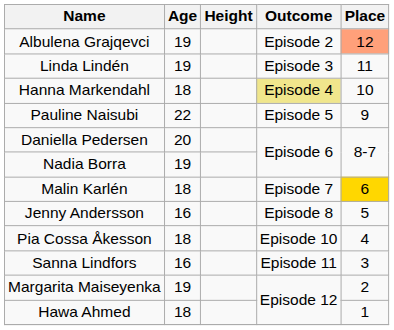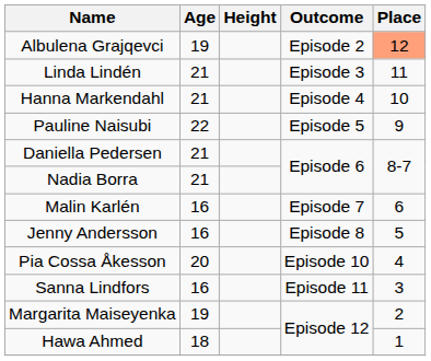Linda Lindén | Age: 19 -> 21
Hanna Markendahl | Age: 18 -> 21
Hanna Markendahl | Outcome: khaki background -> no background
Daniella Pedersen | Age: 20 -> 21
Nadia Borra | Age: 19 -> 21
Malin Karlén | Age: 18 -> 16
Malin Karlén | Place: gold background -> no background
Pia Cossa Åkesson | Age: 18 -> 20
